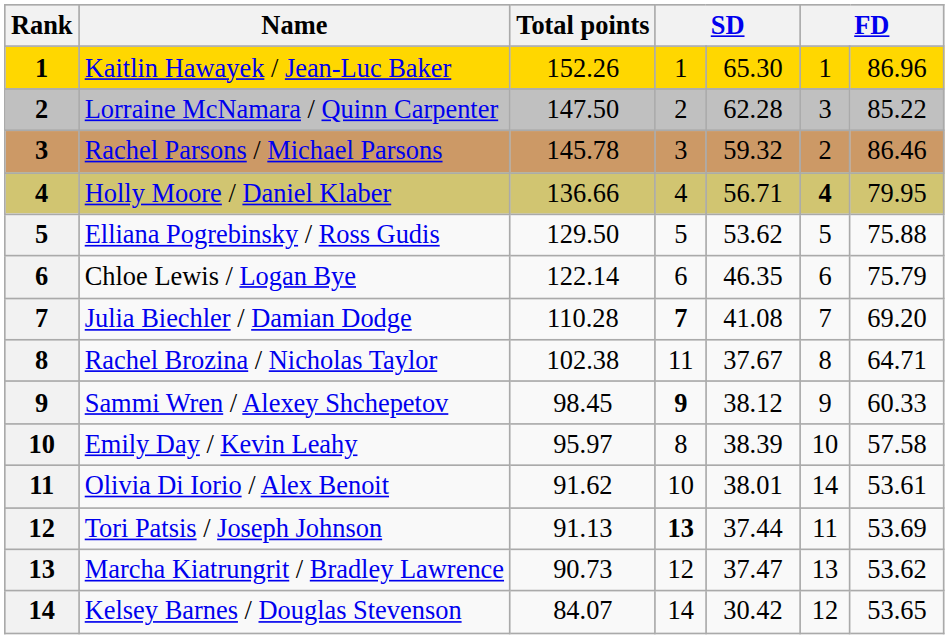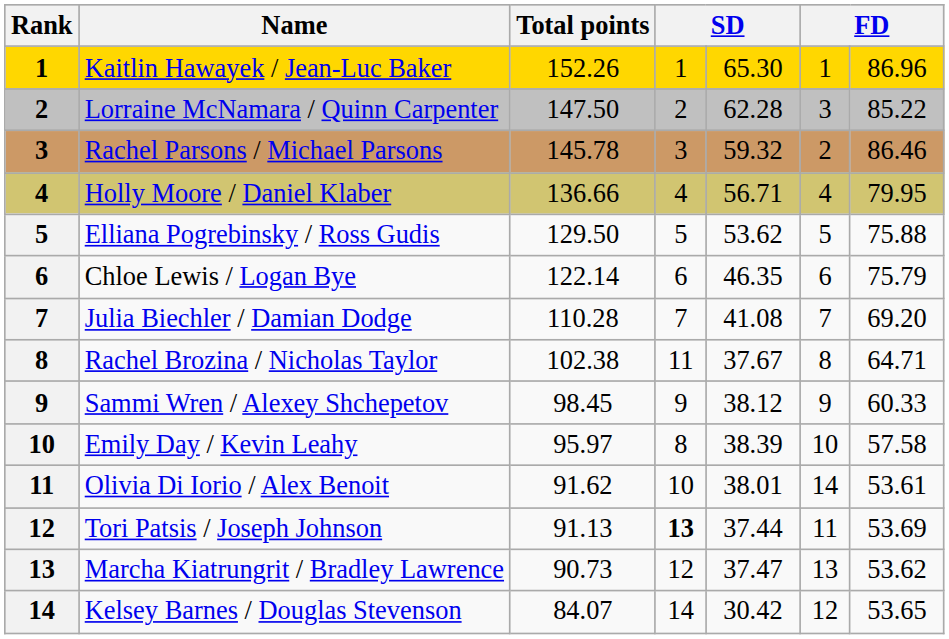Holly Moore / Daniel Klaber | column 6: bold -> normal
Julia Biechler / Damian Dodge | column 4: bold -> normal
Sammi Wren / Alexey Shchepetov | column 4: bold -> normal
